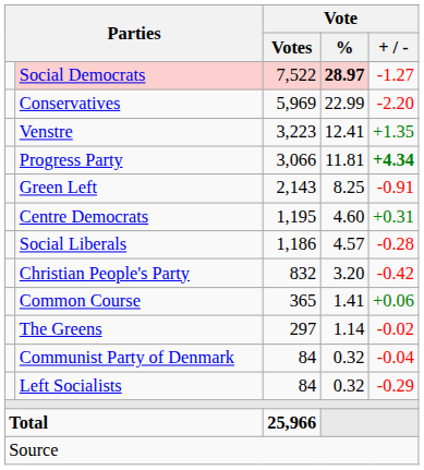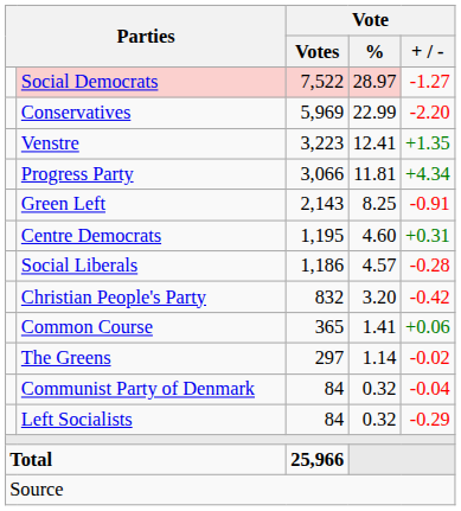Social Democrats | Vote / %: bold -> normal
Progress Party | Vote / + / -: bold -> normal
